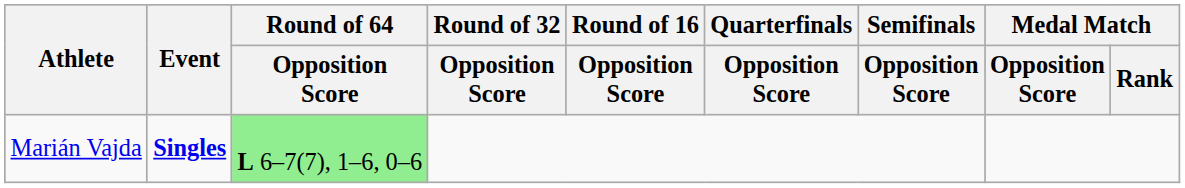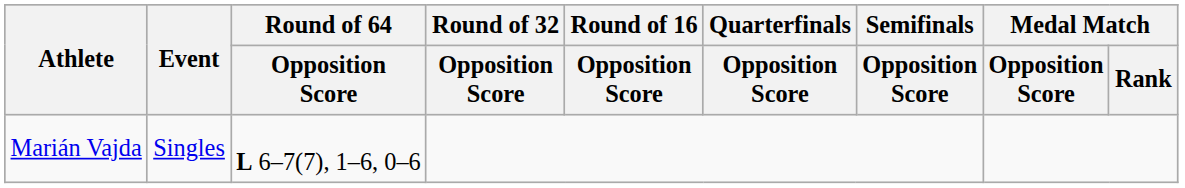Marián Vajda | Event: bold -> normal
Marián Vajda | Round of 64 / Opposition Score: lightgreen background -> no background
